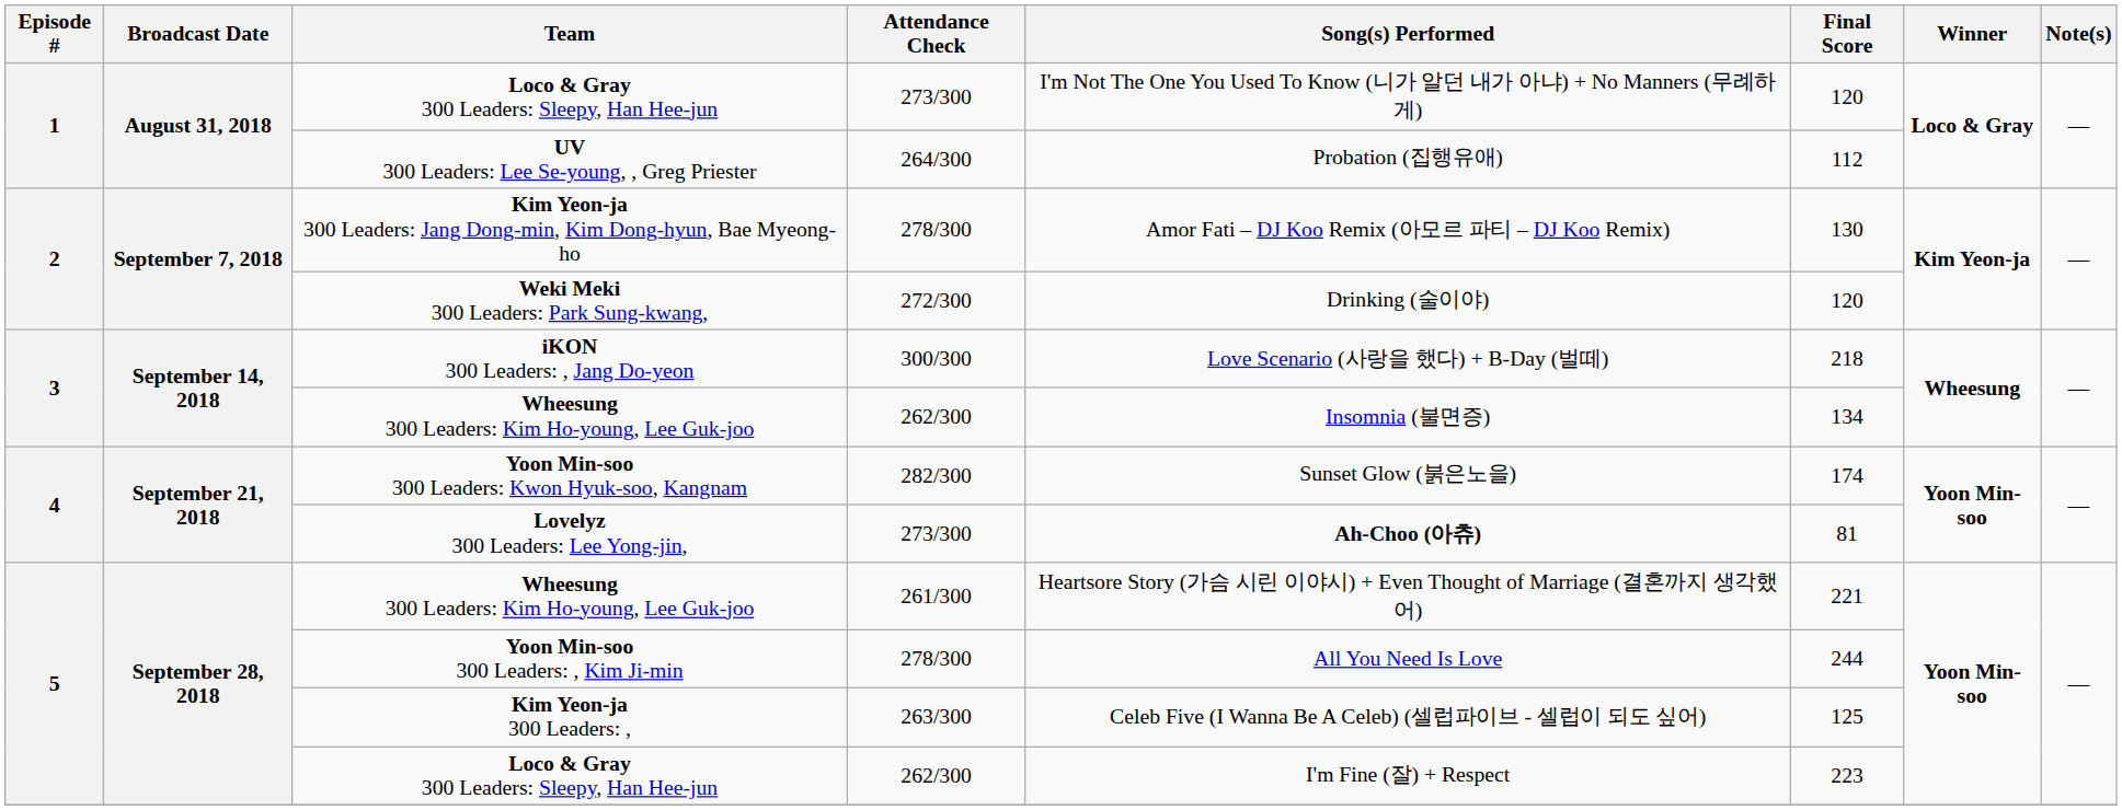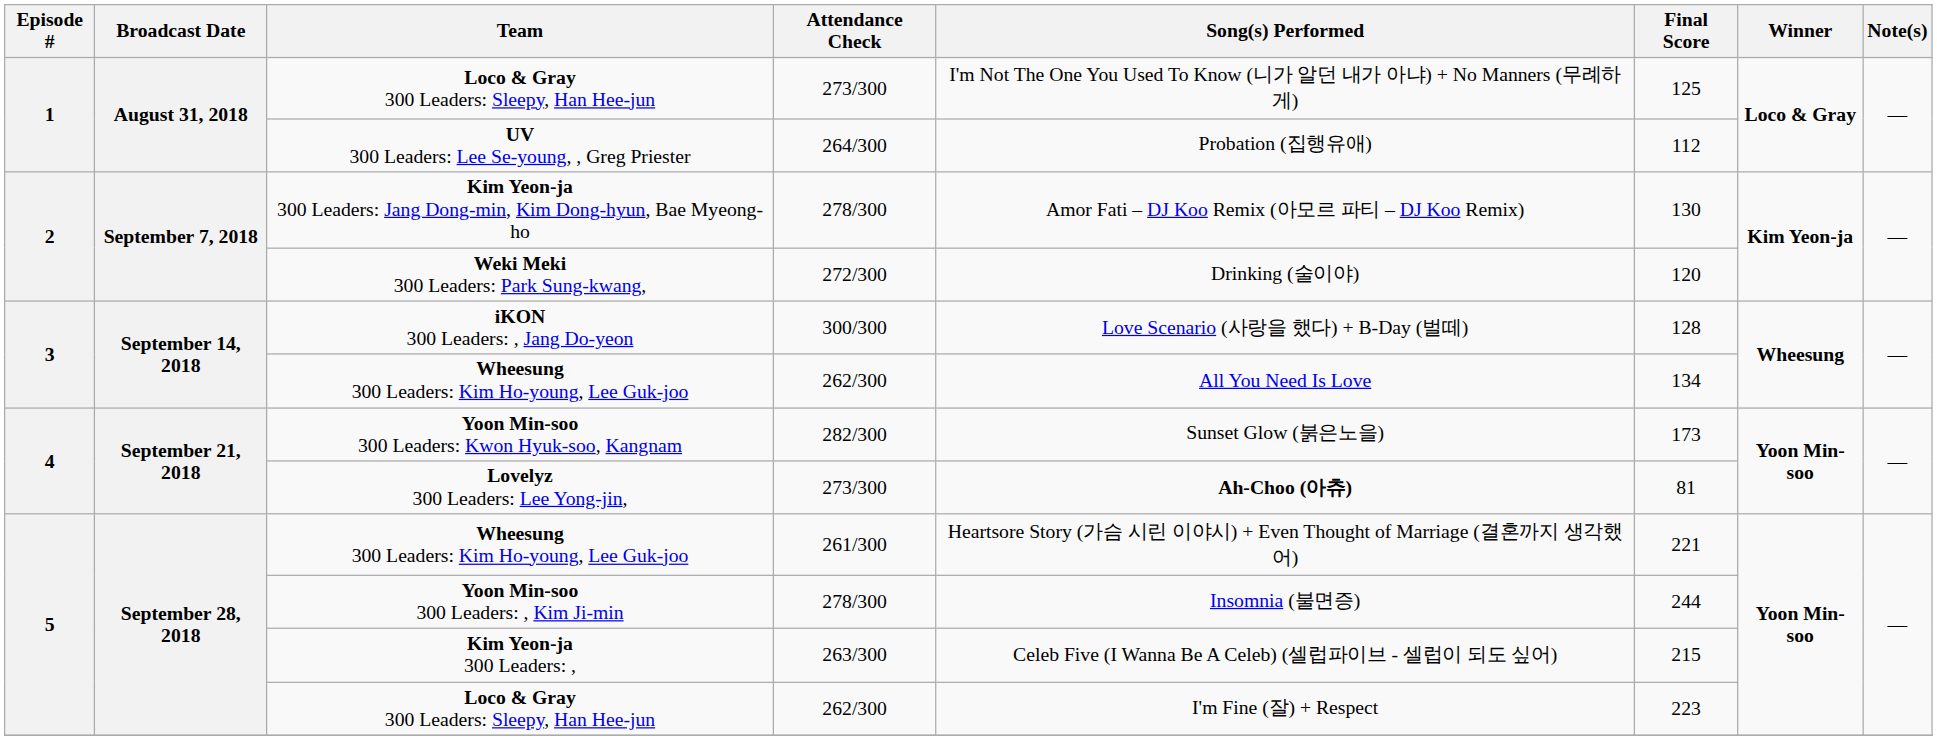Loco & Gray 300 Leaders: Sleepy, Han Hee-jun / 273/300 | Final Score: 120 -> 125
iKON 300 Leaders: , Jang Do-yeon | Final Score: 218 -> 128
Wheesung 300 Leaders: Kim Ho-young, Lee Guk-joo / 262/300 | Song(s) Performed: Insomnia (불면증) -> All You Need Is Love
Yoon Min-soo 300 Leaders: Kwon Hyuk-soo, Kangnam | Final Score: 174 -> 173
Yoon Min-soo 300 Leaders: , Kim Ji-min | Song(s) Performed: All You Need Is Love -> Insomnia (불면증)
Kim Yeon-ja 300 Leaders: , | Final Score: 125 -> 215
